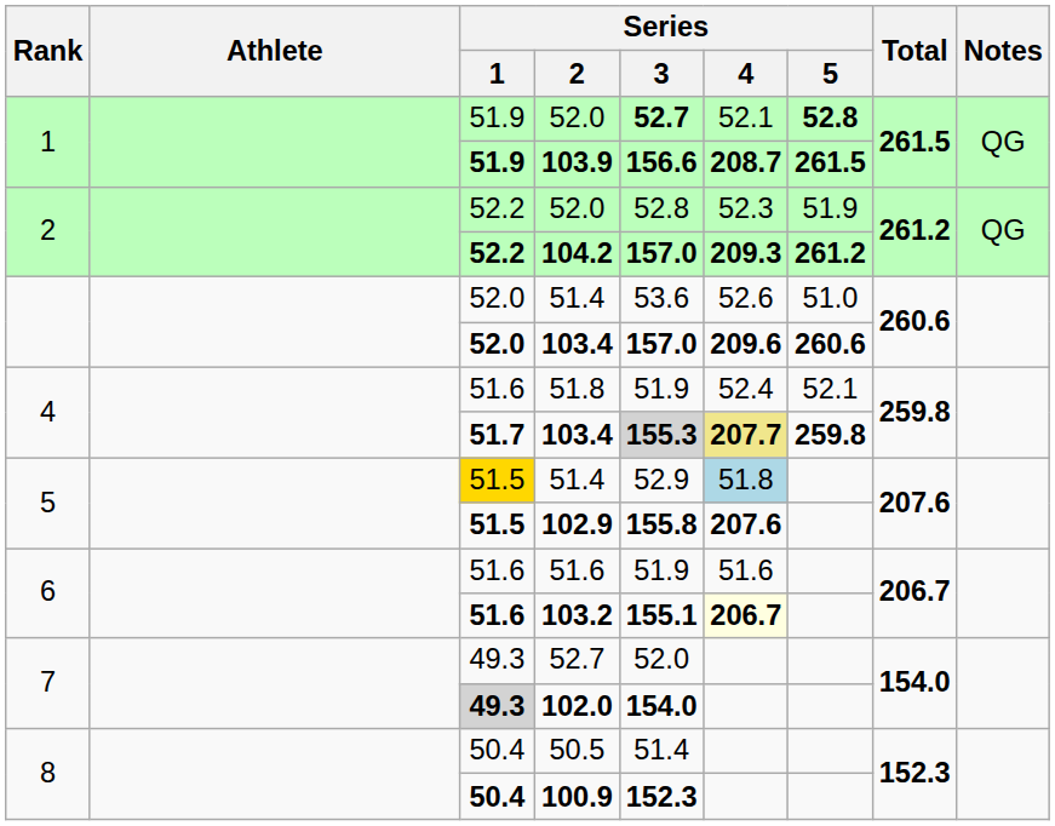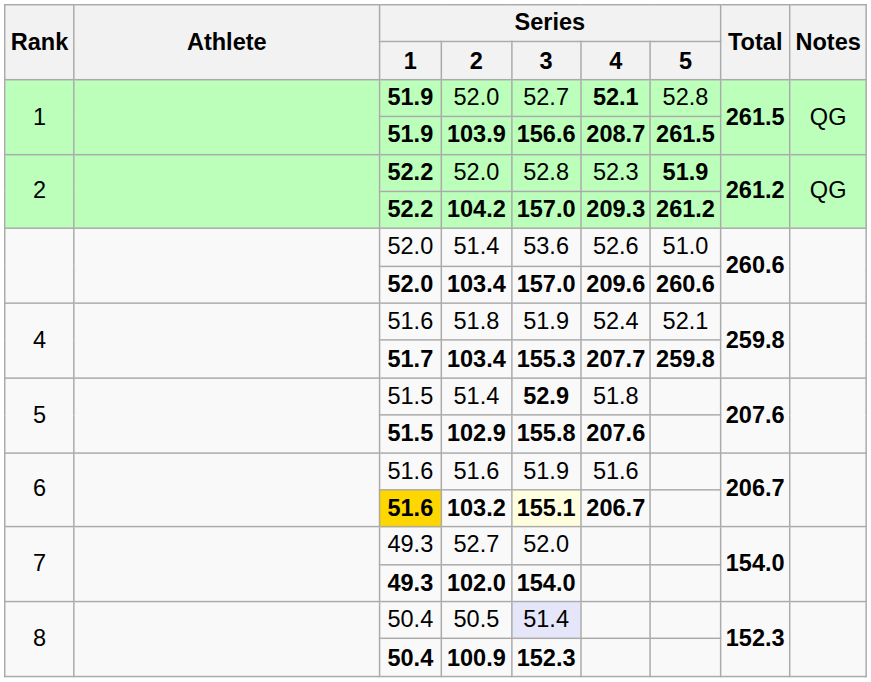1 / 52.0 | Series / 1: normal -> bold
1 / 52.0 | Series / 3: bold -> normal
1 / 52.0 | Series / 4: normal -> bold
1 / 52.0 | Series / 5: bold -> normal
2 / 52.0 | Series / 1: normal -> bold
2 / 52.0 | Series / 5: normal -> bold
4 / 103.4 | Series / 3: lightgrey background -> no background
4 / 103.4 | Series / 4: khaki background -> no background
5 / 51.4 | Series / 1: gold background -> no background
5 / 51.4 | Series / 3: normal -> bold
5 / 51.4 | Series / 4: lightblue background -> no background
103.2 | Series / 1: no background -> gold background
103.2 | Series / 3: no background -> lightyellow background
103.2 | Series / 4: lightyellow background -> no background
102.0 | Series / 1: lightgrey background -> no background
50.5 | Series / 3: no background -> lavender background
